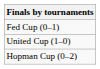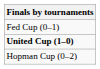row 3 | column 1: normal -> bold
